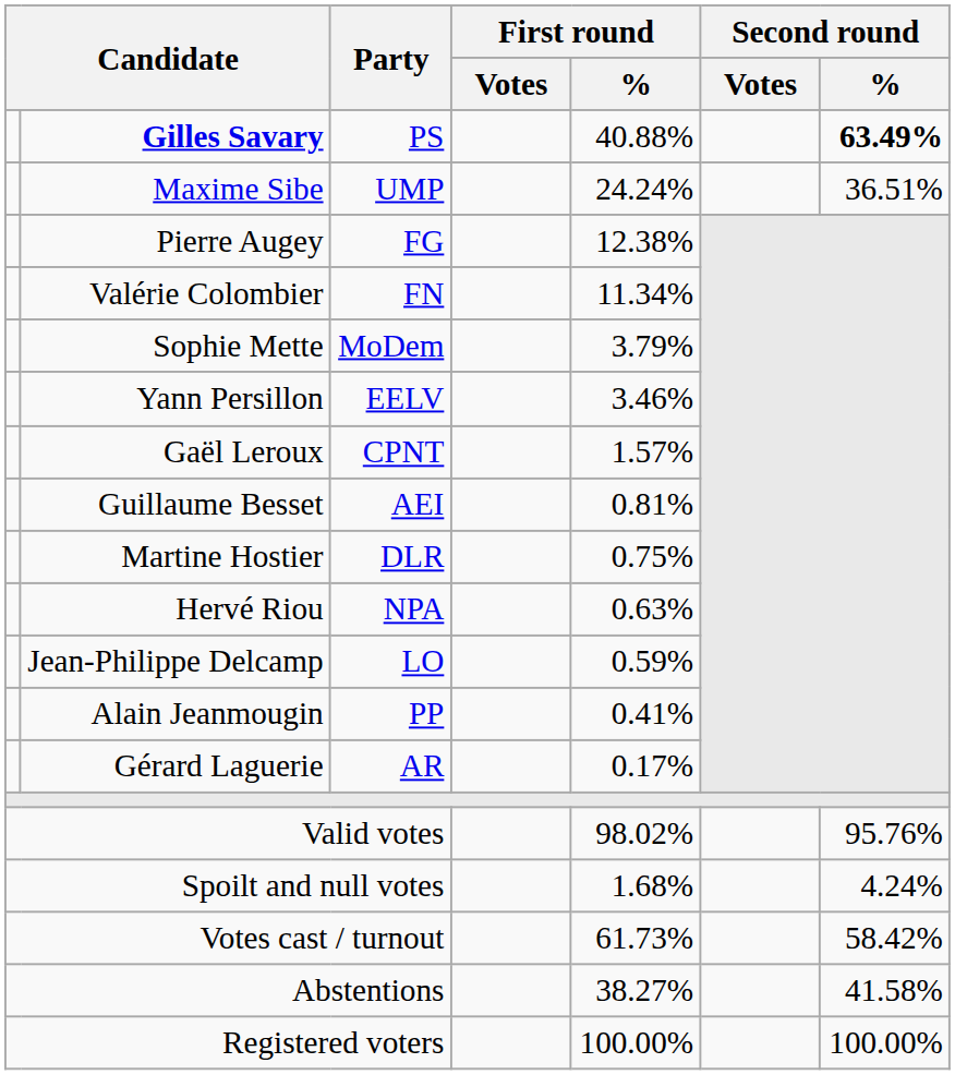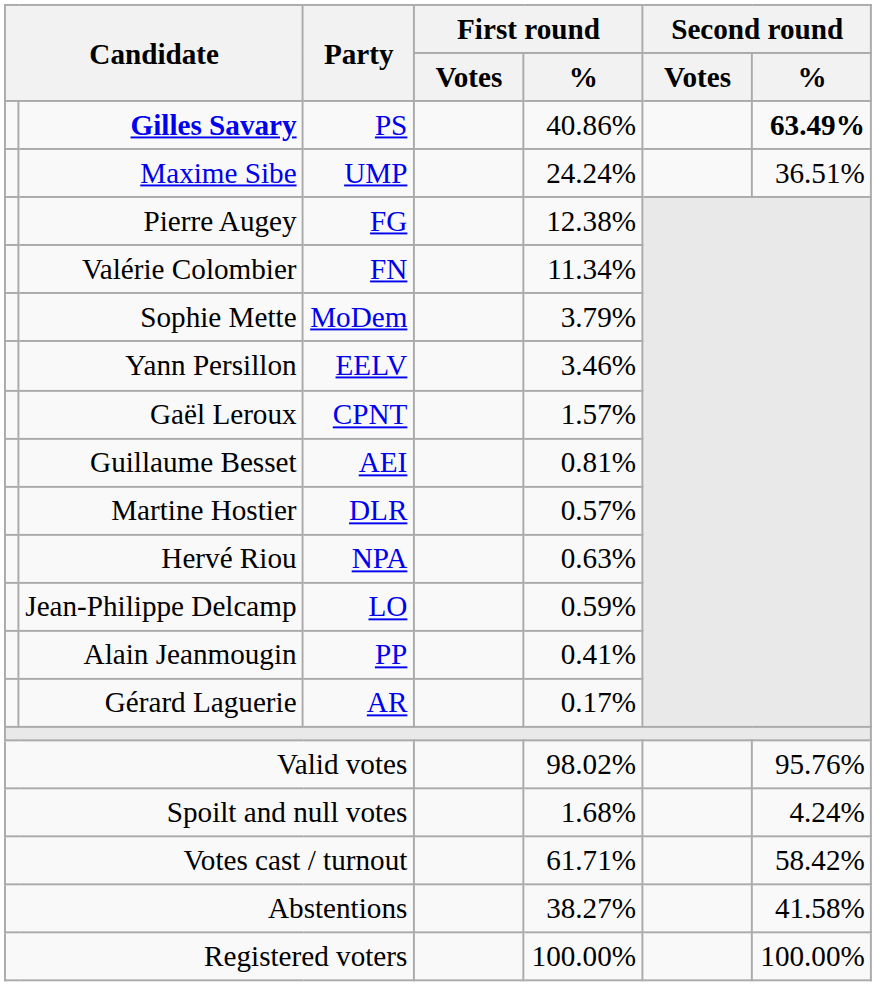Gilles Savary | First round / %: 40.88% -> 40.86%
Martine Hostier | First round / %: 0.75% -> 0.57%
Votes cast / turnout | First round / %: 61.73% -> 61.71%
